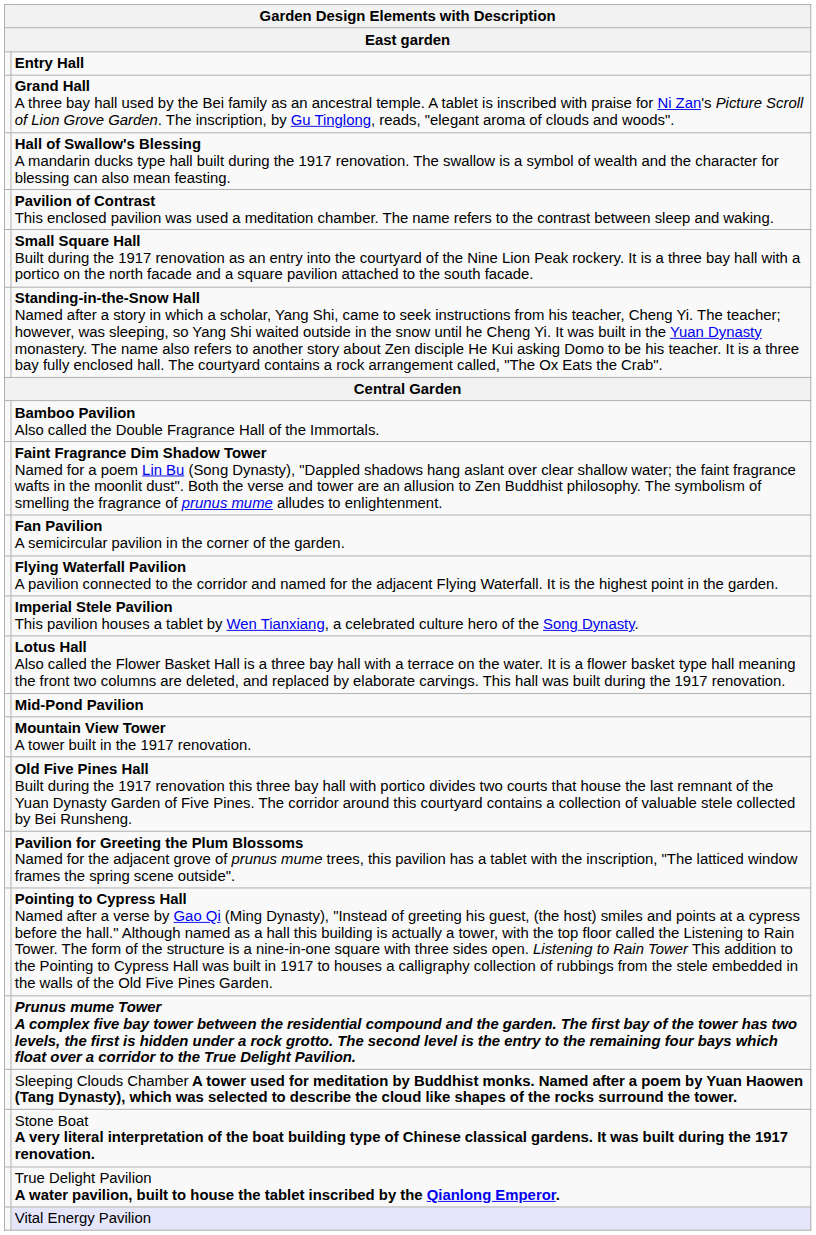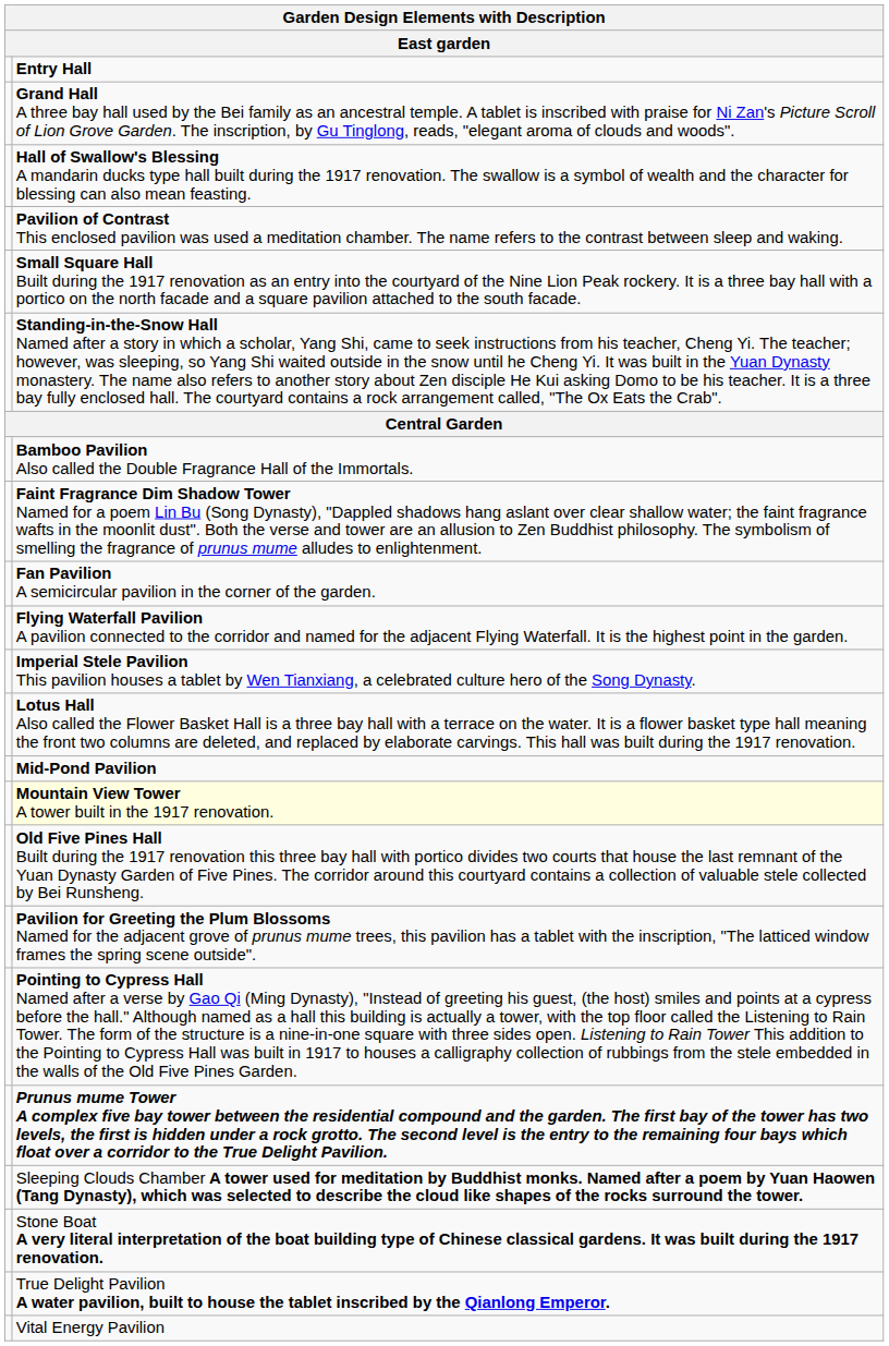Mountain View Tower A tower built in the 1917 renovation. | Entry Hall: no background -> lightyellow background
Vital Energy Pavilion | Entry Hall: lavender background -> no background
